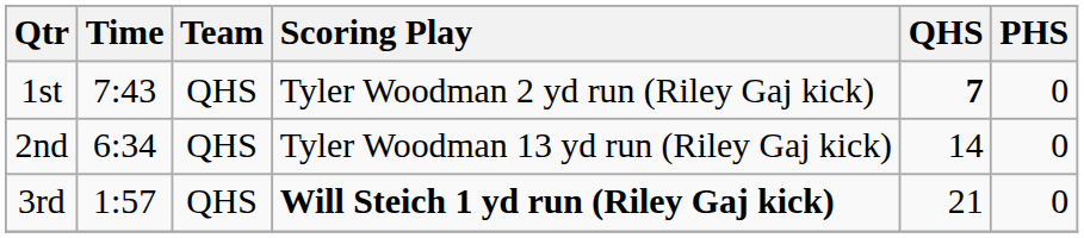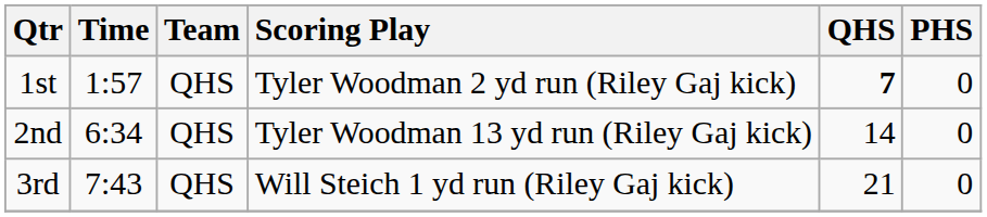1st | Time: 7:43 -> 1:57
3rd | Time: 1:57 -> 7:43
3rd | Scoring Play: bold -> normal
